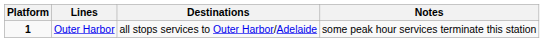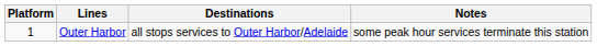row 2 | Platform: bold -> normal
